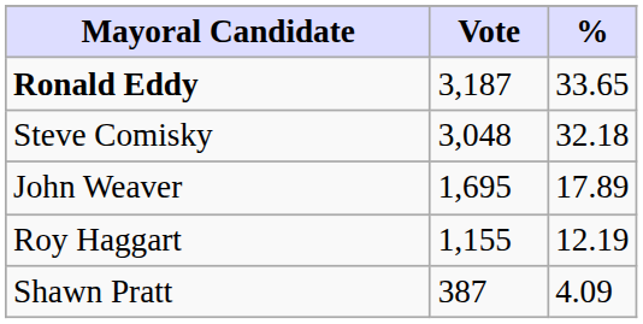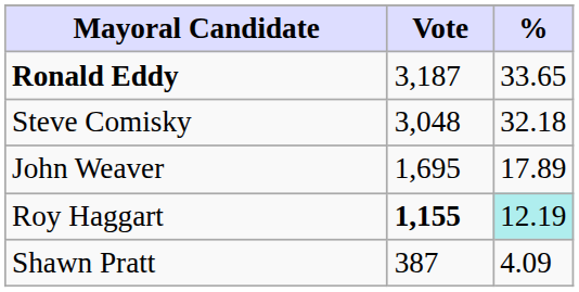Roy Haggart | Vote: normal -> bold
Roy Haggart | %: no background -> paleturquoise background
